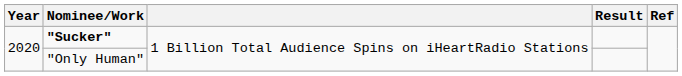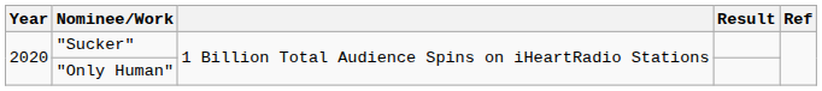row 2 | Nominee/Work: bold -> normal
